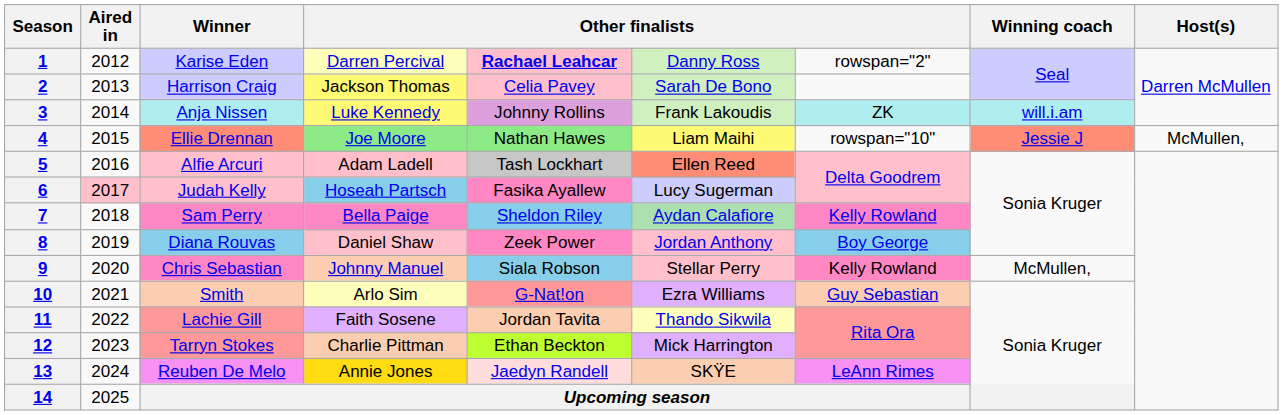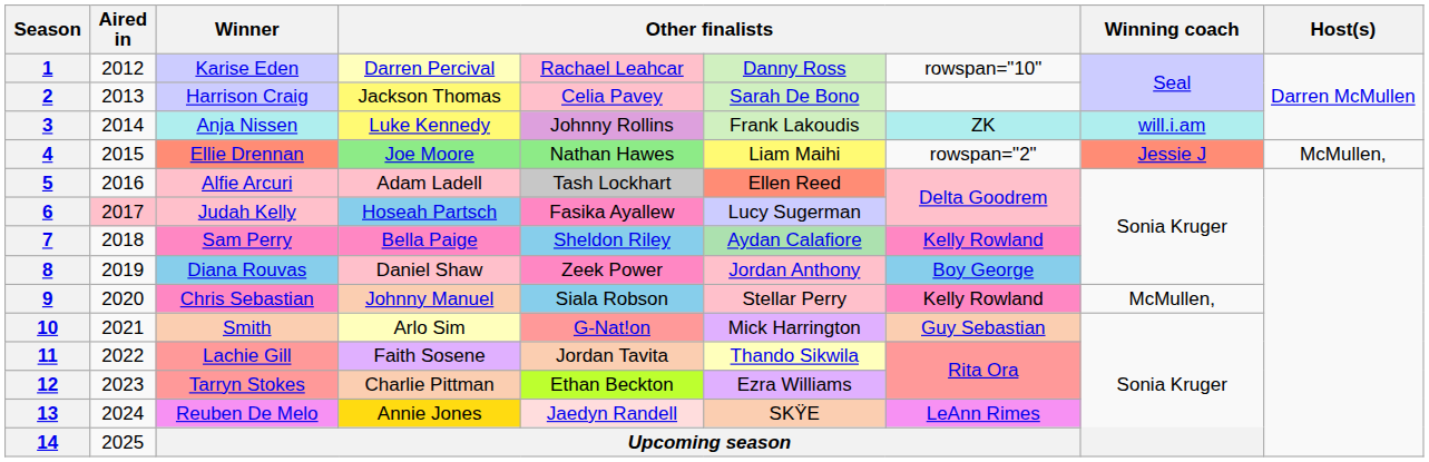1 | column 5: bold -> normal
1 | column 7: rowspan="2" -> rowspan="10"
4 | column 7: rowspan="10" -> rowspan="2"
10 | column 6: Ezra Williams -> Mick Harrington
12 | column 6: Mick Harrington -> Ezra Williams
